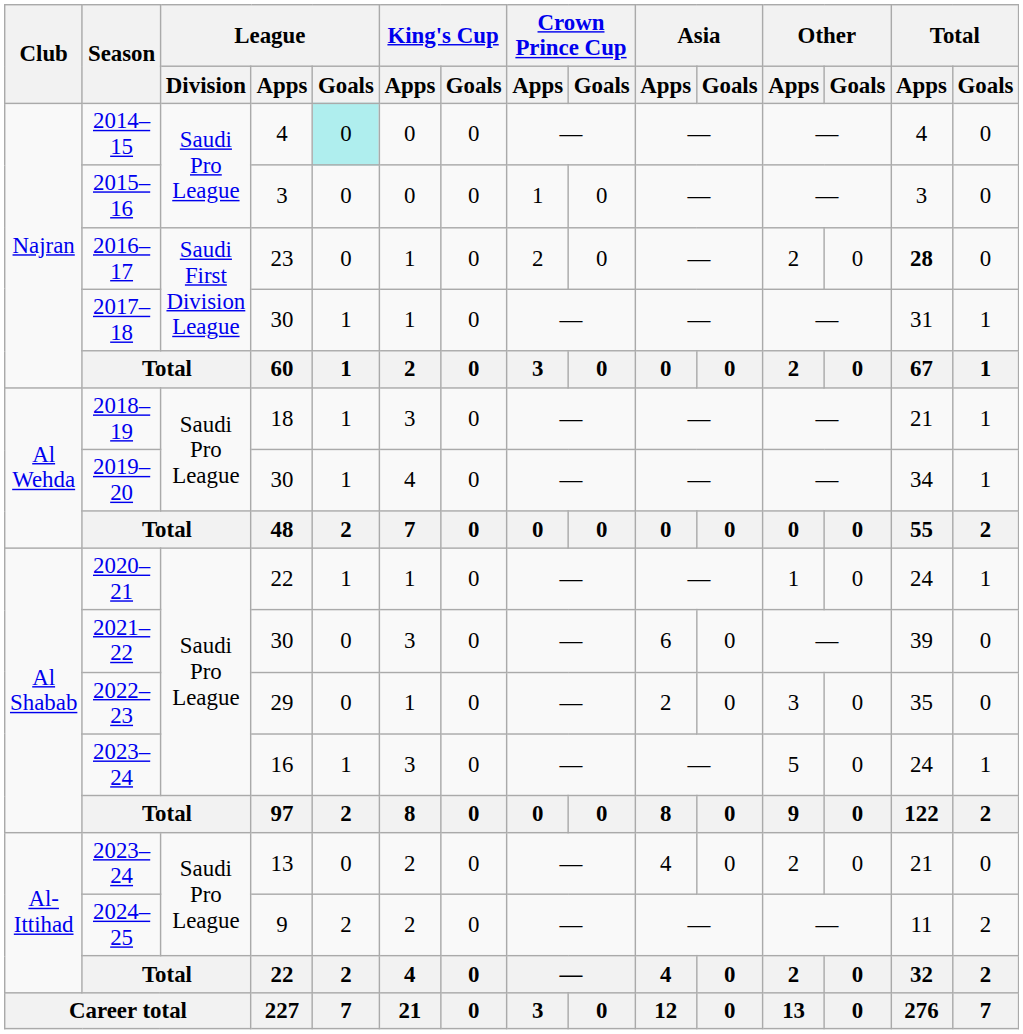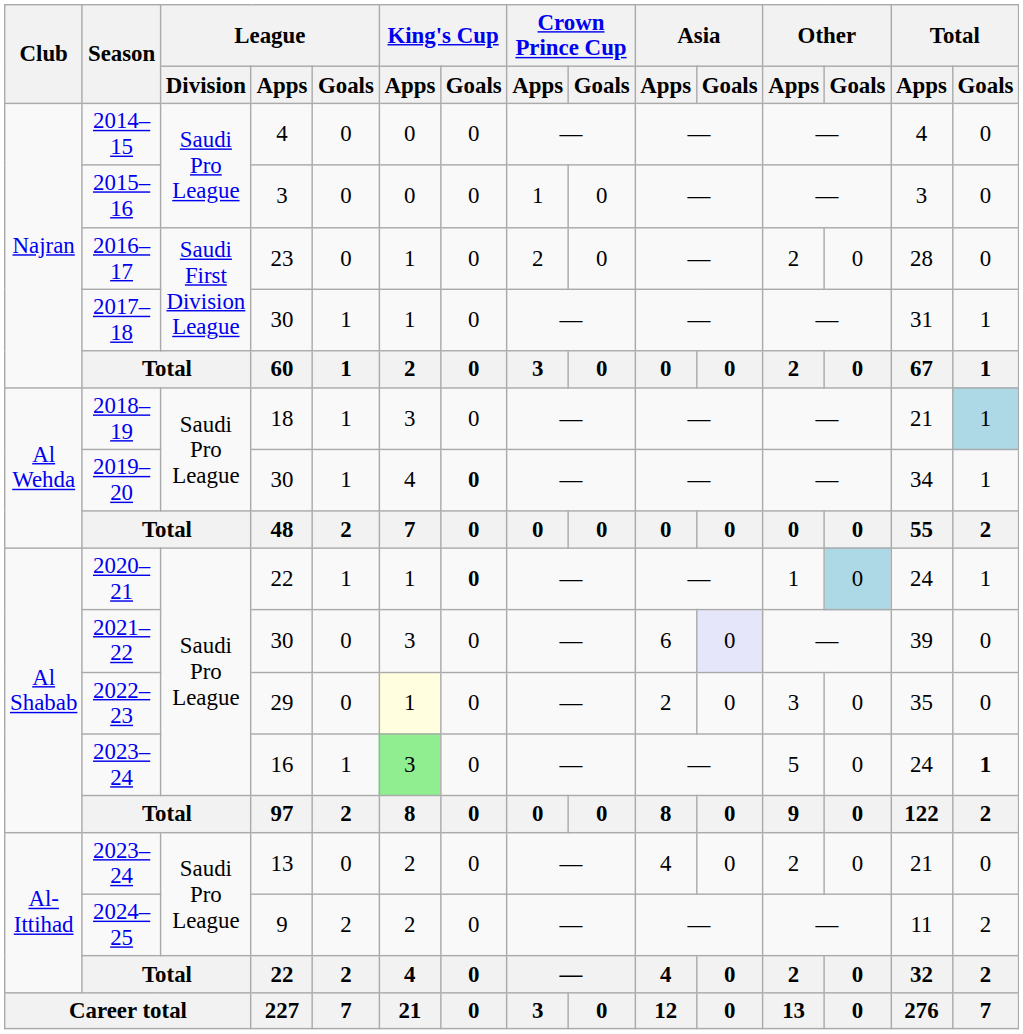2014–15 | League / Goals: paleturquoise background -> no background
2016–17 | Total / Apps: bold -> normal
2018–19 | Total / Goals: no background -> lightblue background
2019–20 | King's Cup / Goals: normal -> bold
2020–21 | King's Cup / Goals: normal -> bold
2020–21 | Other / Goals: no background -> lightblue background
2021–22 | Asia / Goals: no background -> lavender background
2022–23 | King's Cup / Apps: no background -> lightyellow background
2023–24 / 16 | King's Cup / Apps: no background -> lightgreen background
2023–24 / 16 | Total / Goals: normal -> bold
